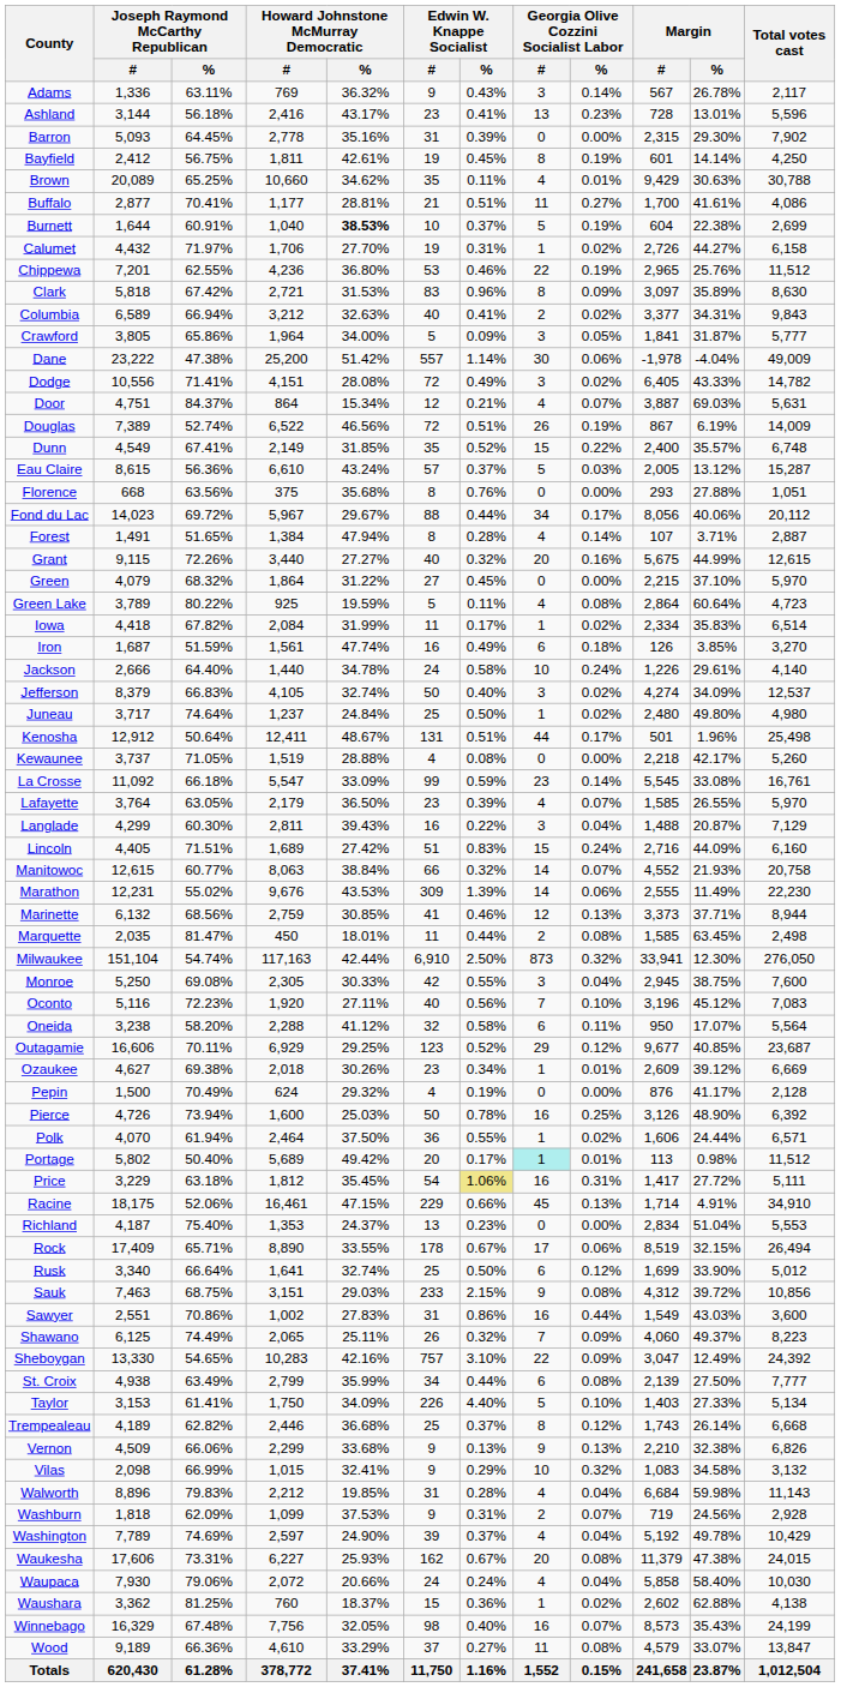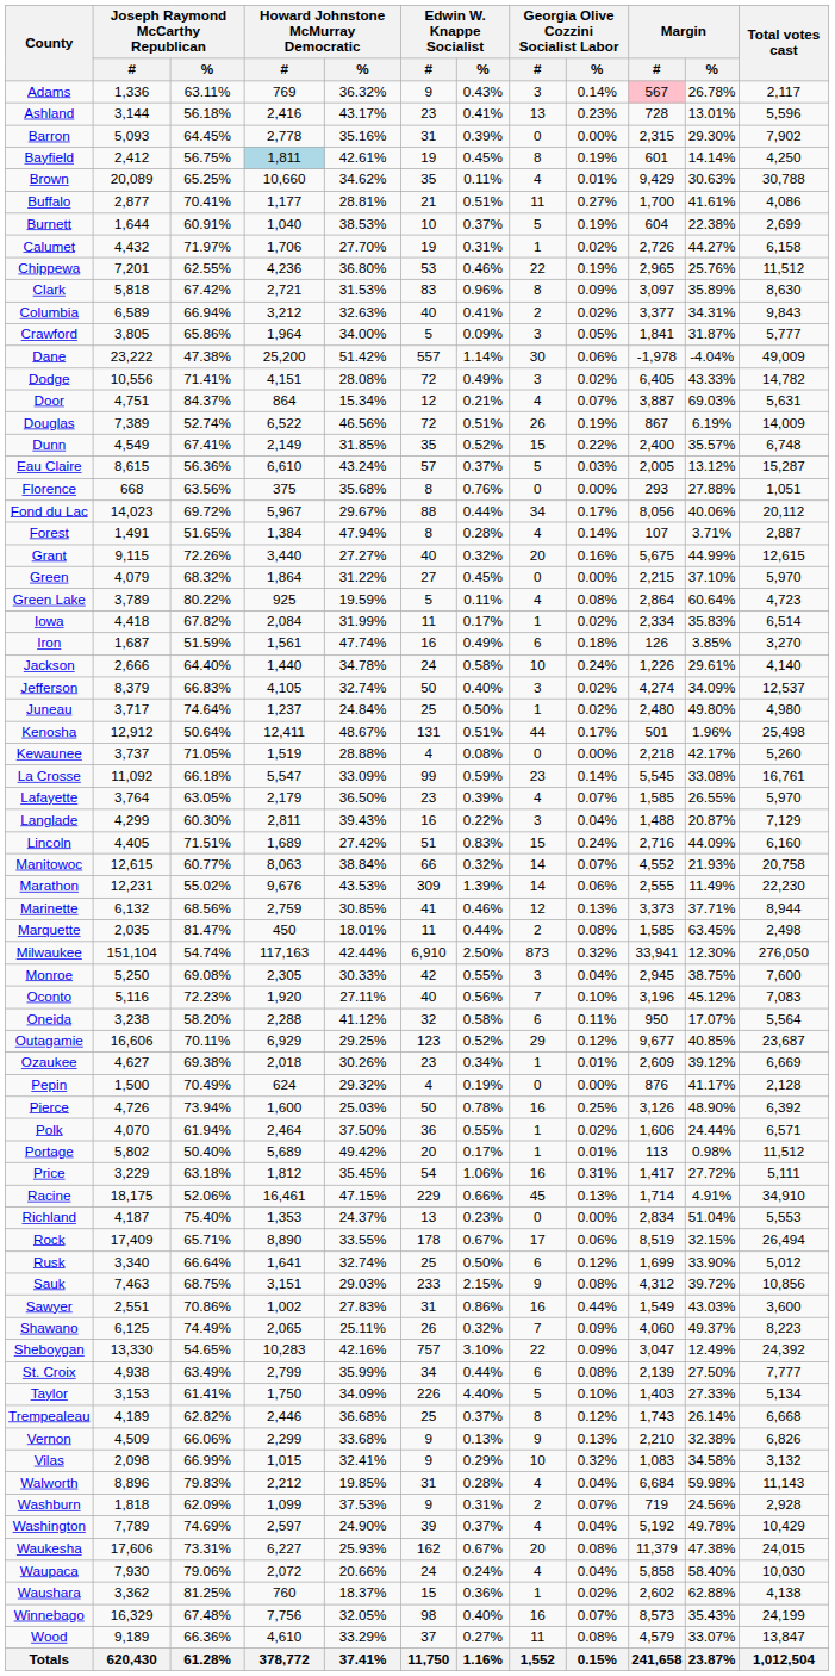Adams | Margin / #: no background -> pink background
Bayfield | Howard Johnstone McMurray Democratic / #: no background -> lightblue background
Burnett | Howard Johnstone McMurray Democratic / %: bold -> normal
Portage | Georgia Olive Cozzini Socialist Labor / #: paleturquoise background -> no background
Price | Edwin W. Knappe Socialist / %: khaki background -> no background
